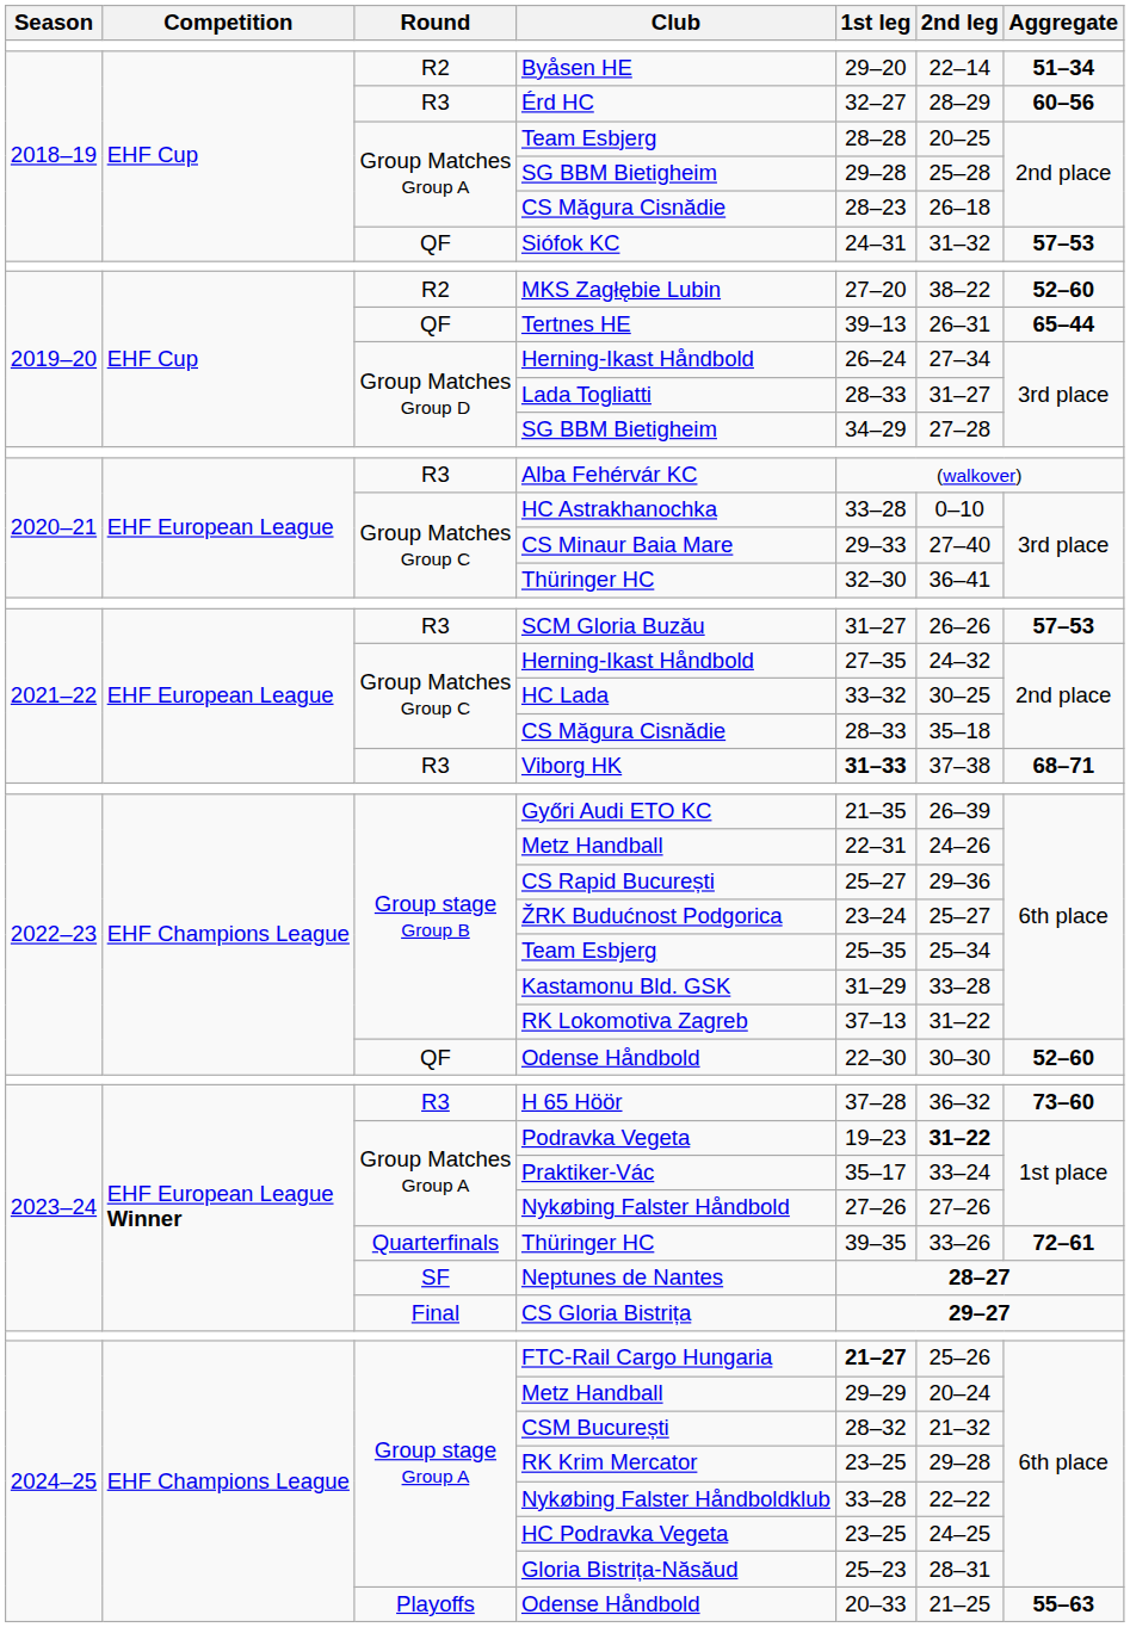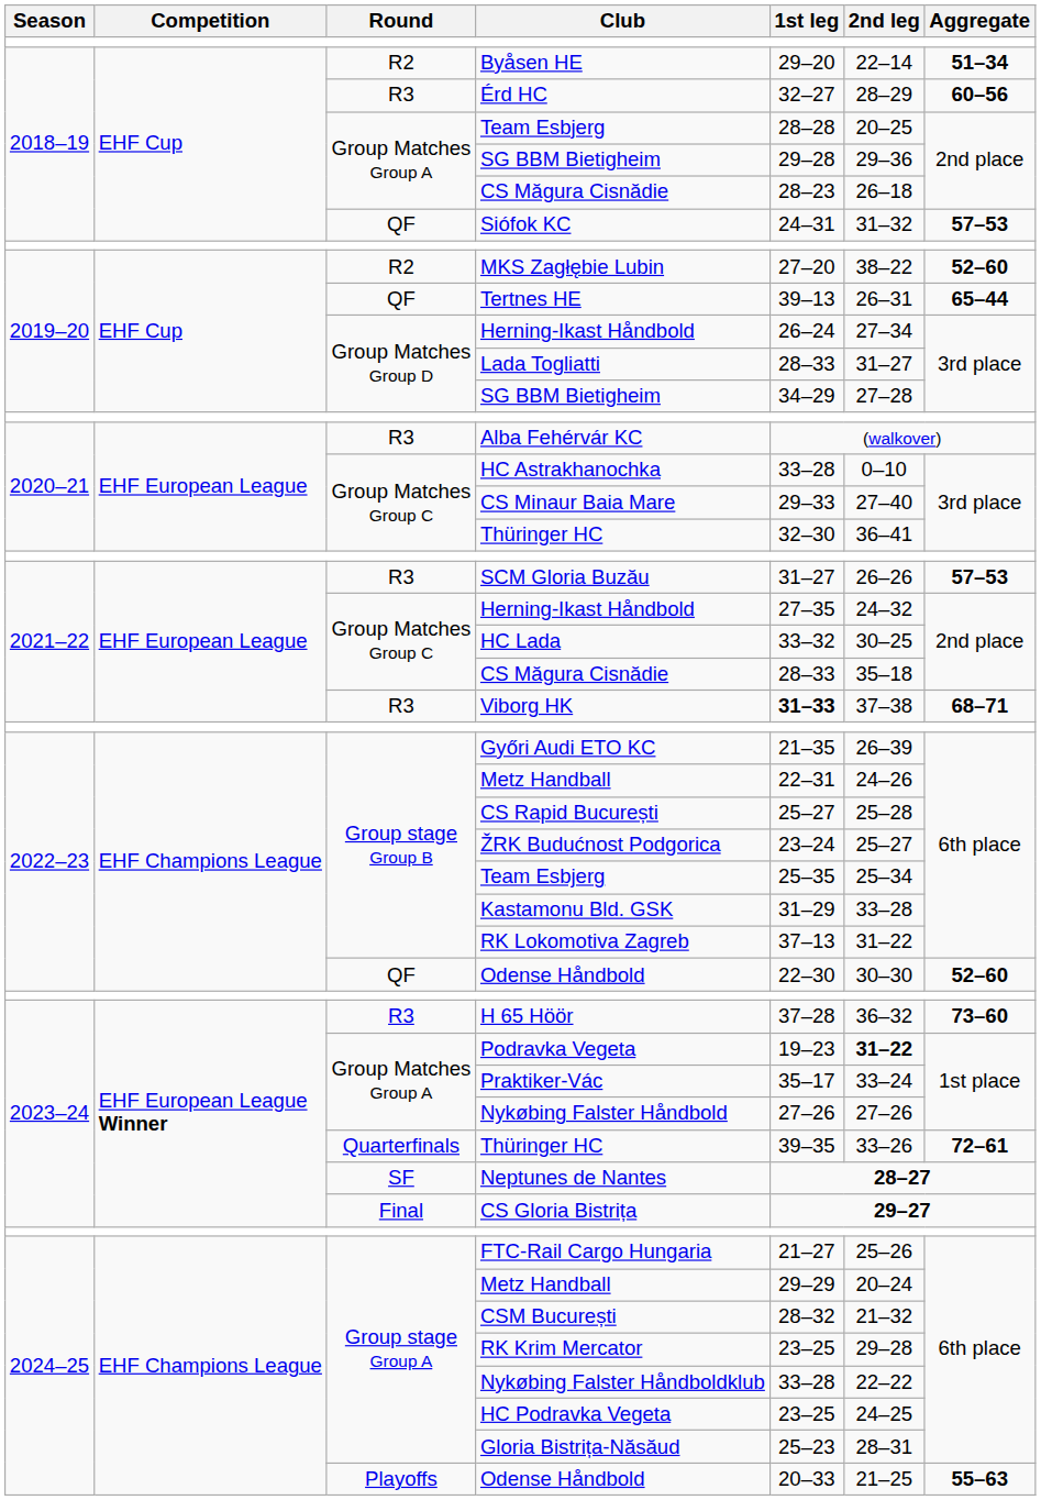2018–19 / SG BBM Bietigheim | 2nd leg: 25–28 -> 29–36
CS Rapid București | 2nd leg: 29–36 -> 25–28
FTC-Rail Cargo Hungaria | 1st leg: bold -> normal
